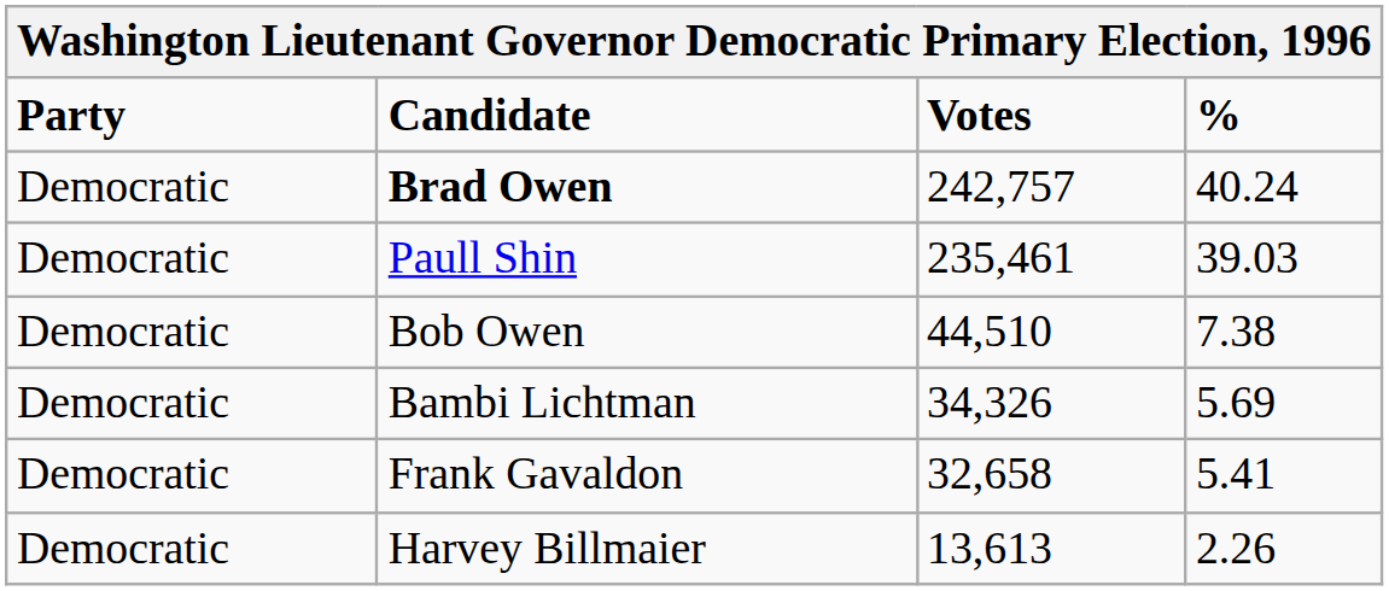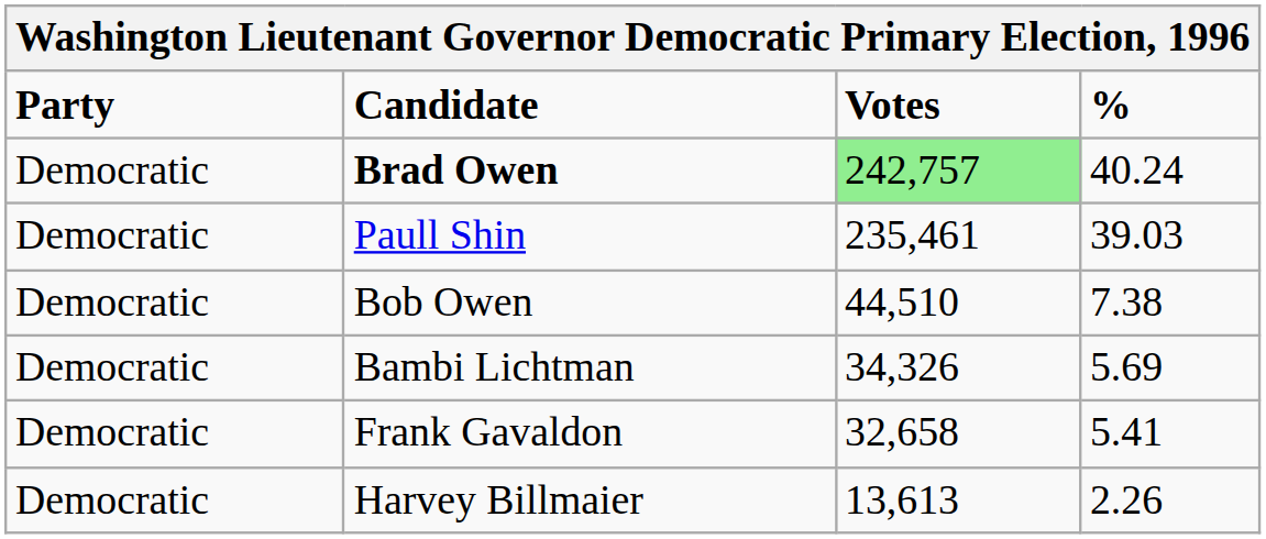Brad Owen | Votes: no background -> lightgreen background
